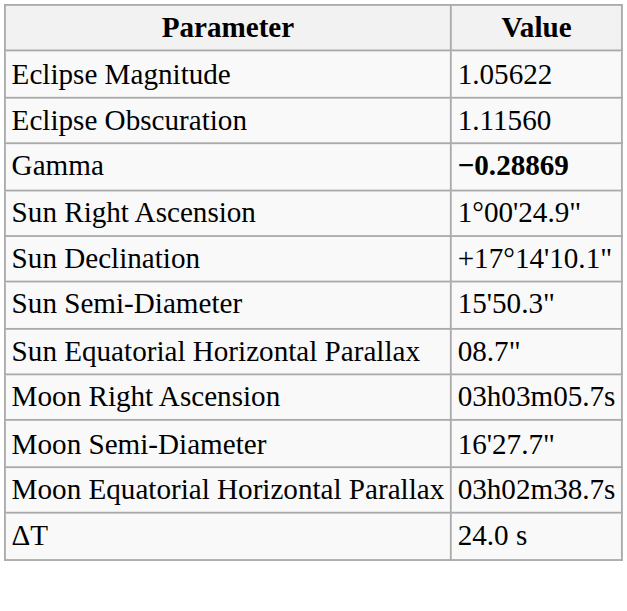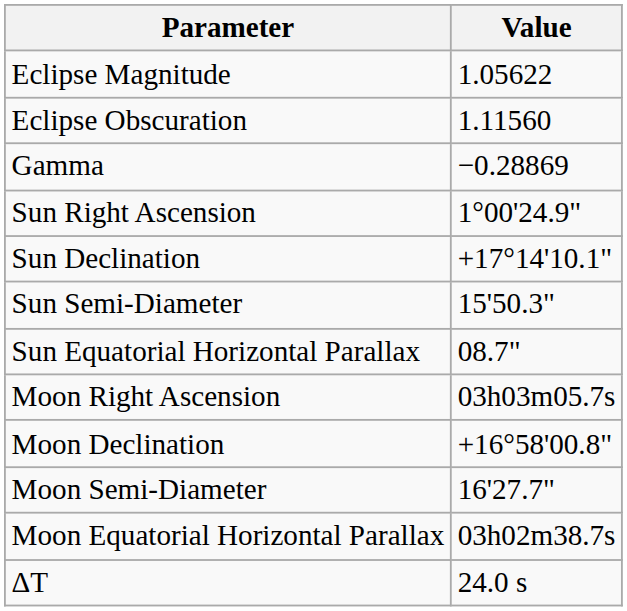Gamma | Value: bold -> normal
+ row: Moon Declination | +16°58'00.8"
